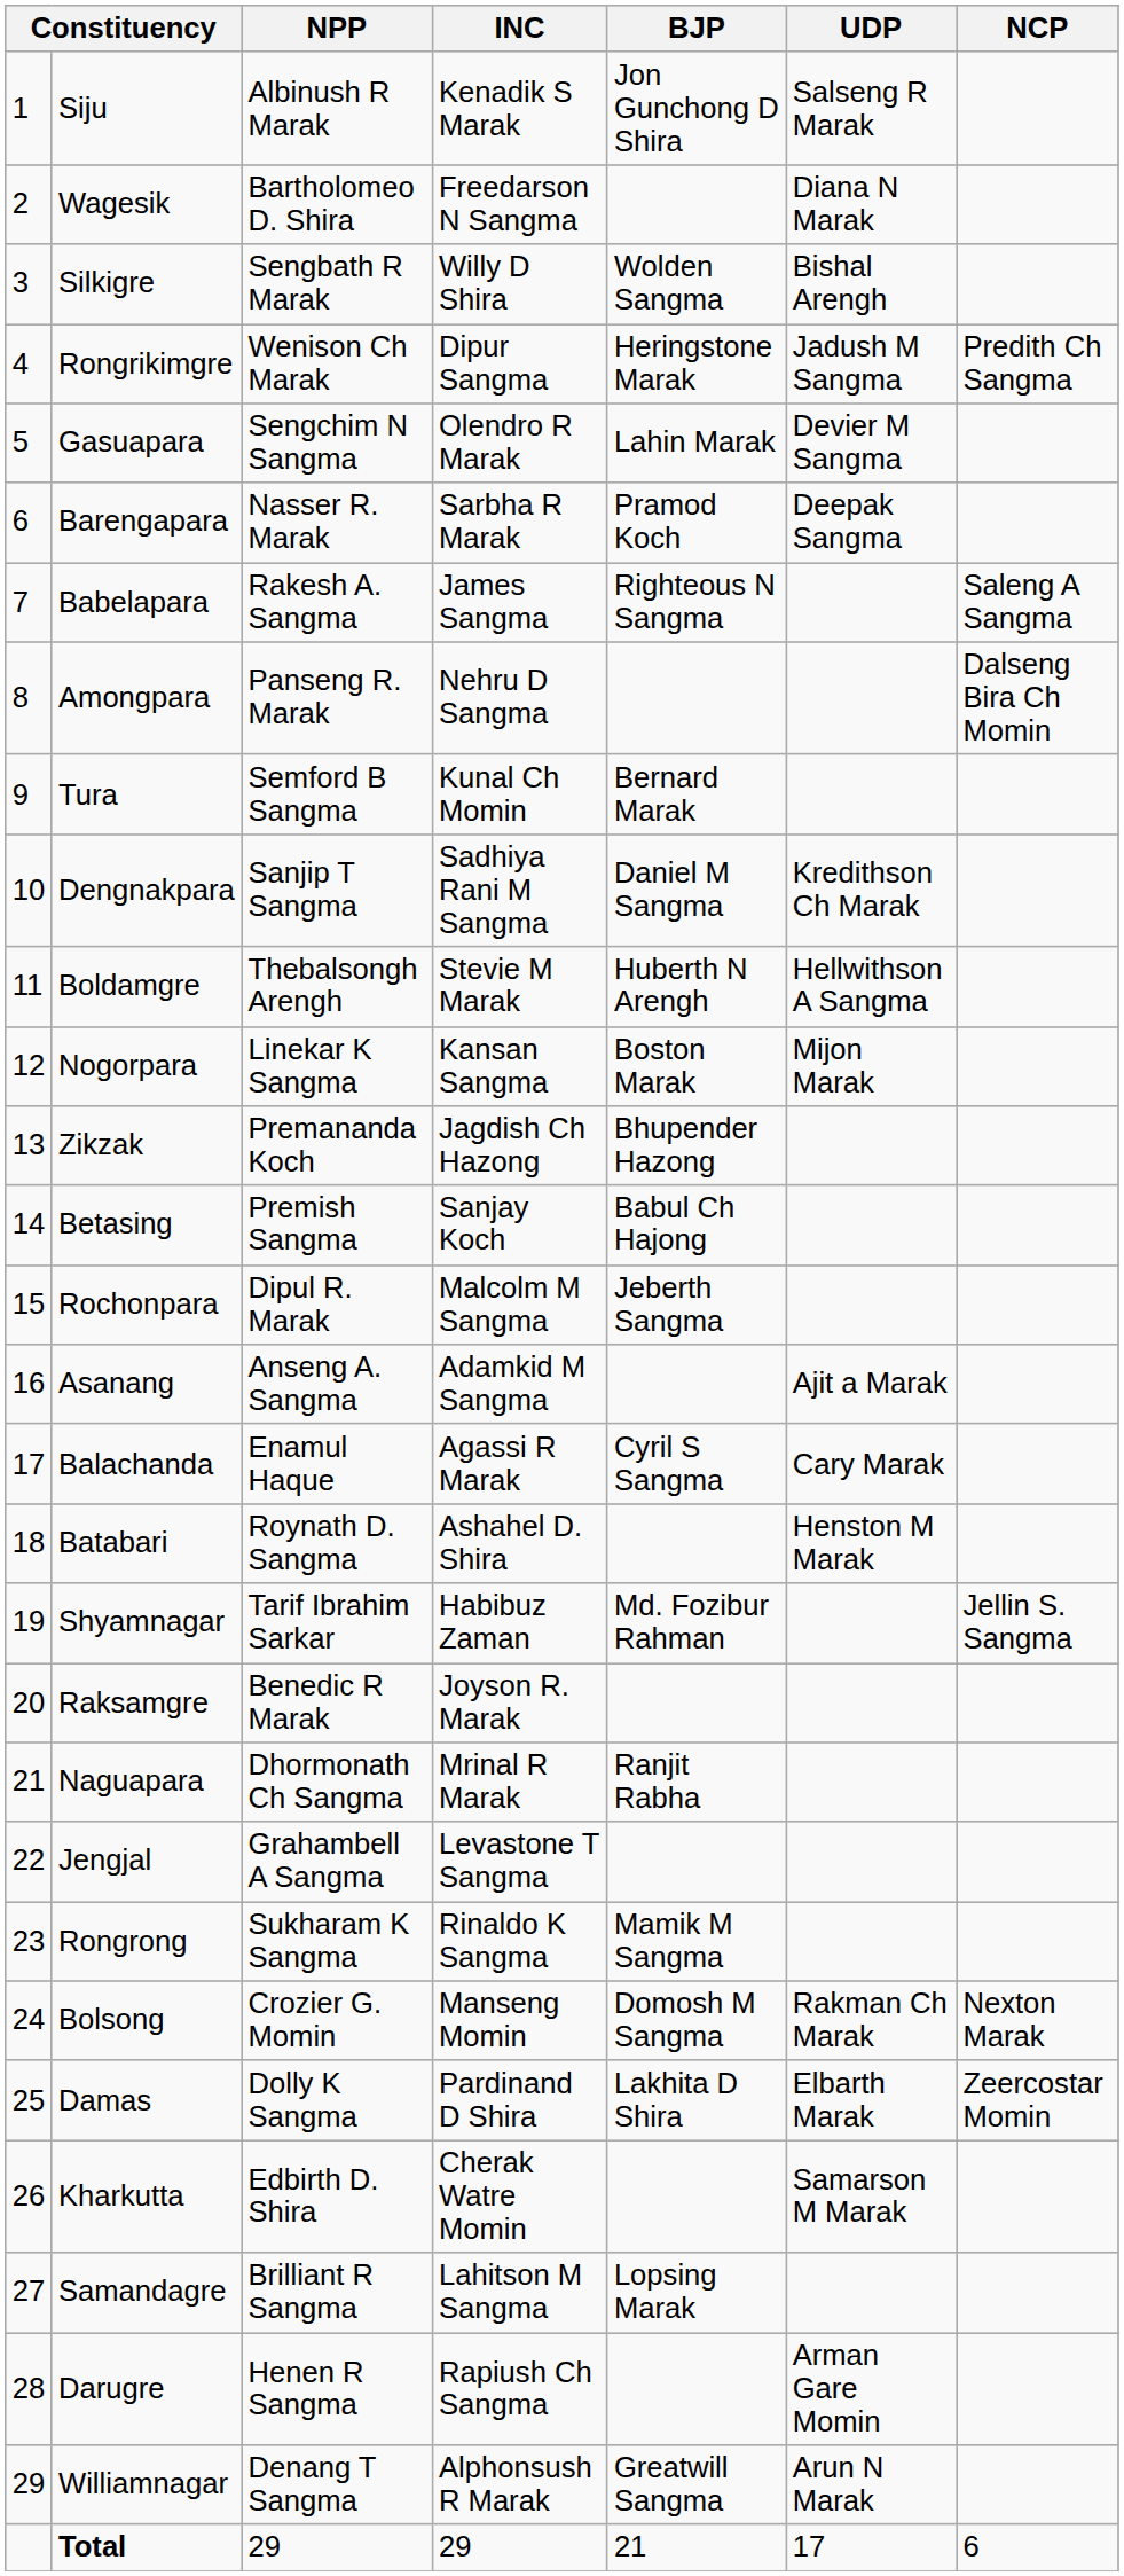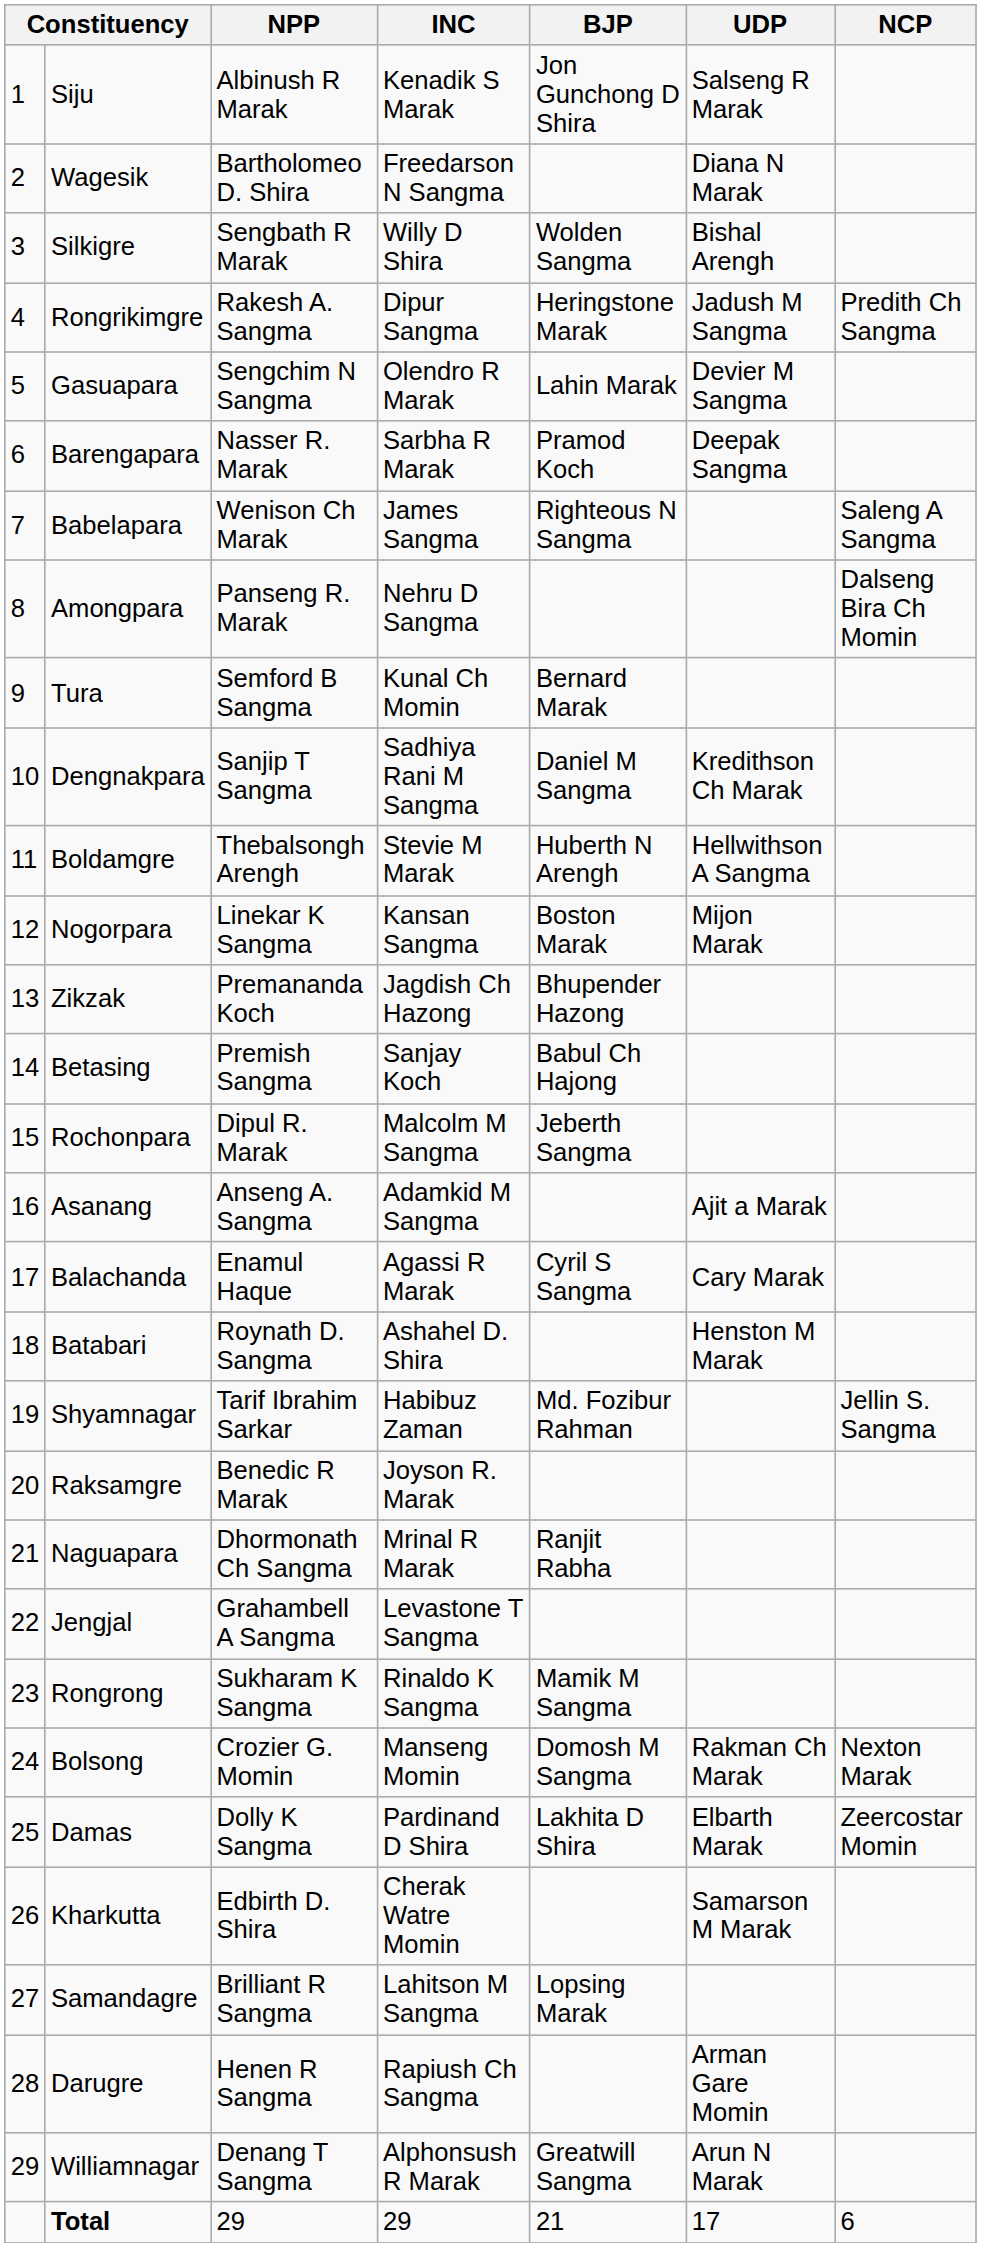Rongrikimgre | NPP: Wenison Ch Marak -> Rakesh A. Sangma
Babelapara | NPP: Rakesh A. Sangma -> Wenison Ch Marak
